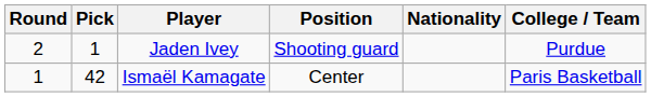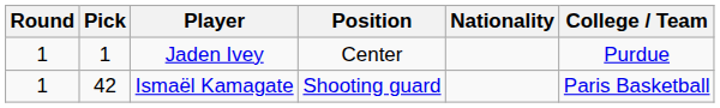Jaden Ivey | Round: 2 -> 1
Jaden Ivey | Position: Shooting guard -> Center
Ismaël Kamagate | Position: Center -> Shooting guard
